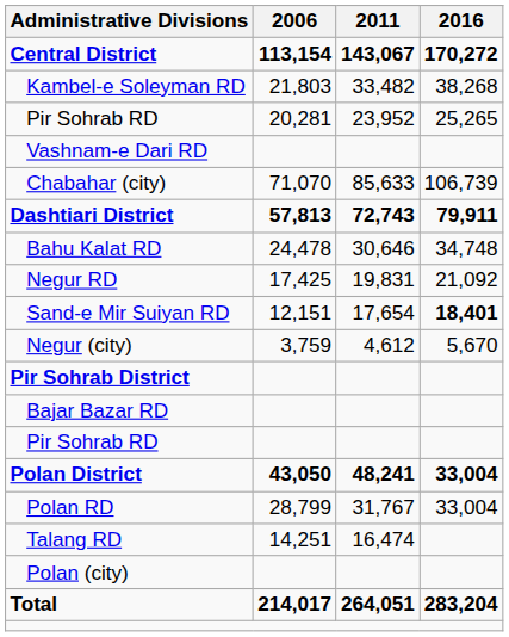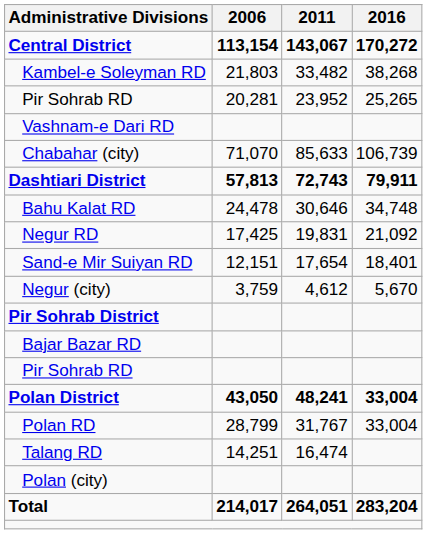Sand-e Mir Suiyan RD | 2016: bold -> normal
